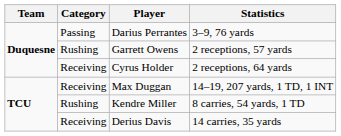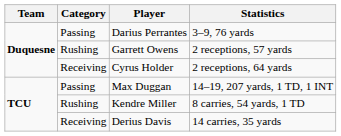Max Duggan | Category: Receiving -> Passing
